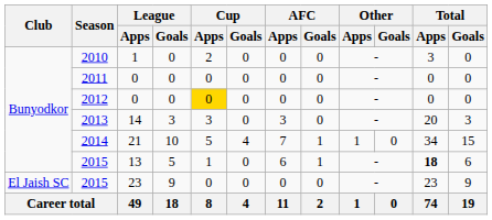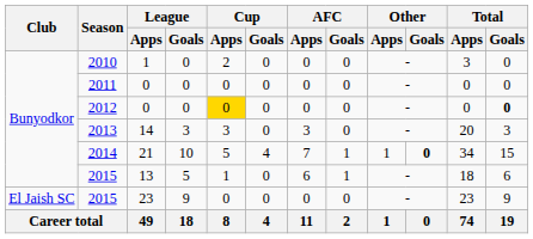2012 | Total / Goals: normal -> bold
2014 | Other / Goals: normal -> bold
2015 / 13 | Total / Apps: bold -> normal
